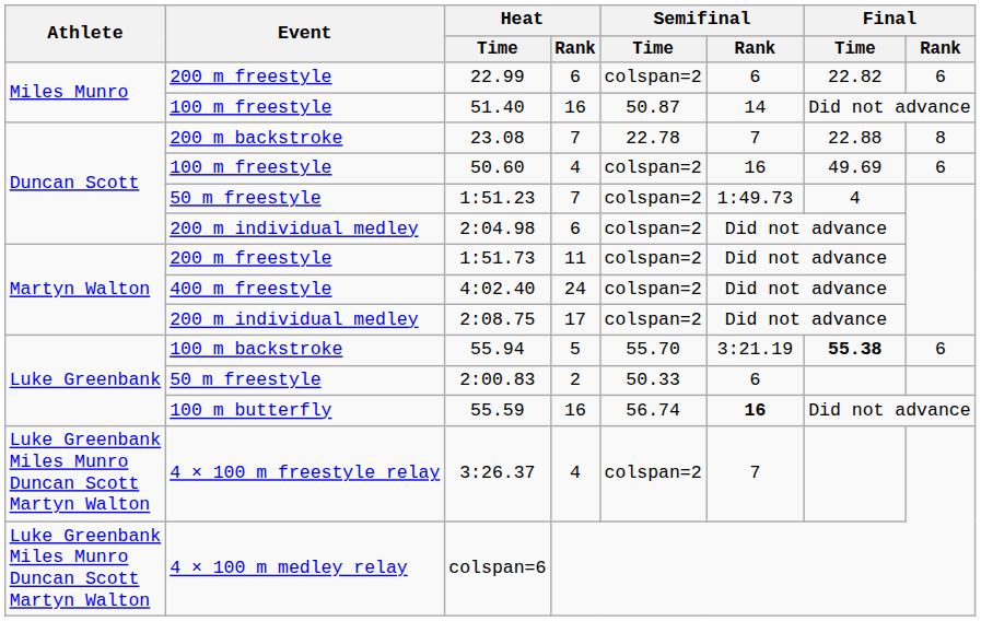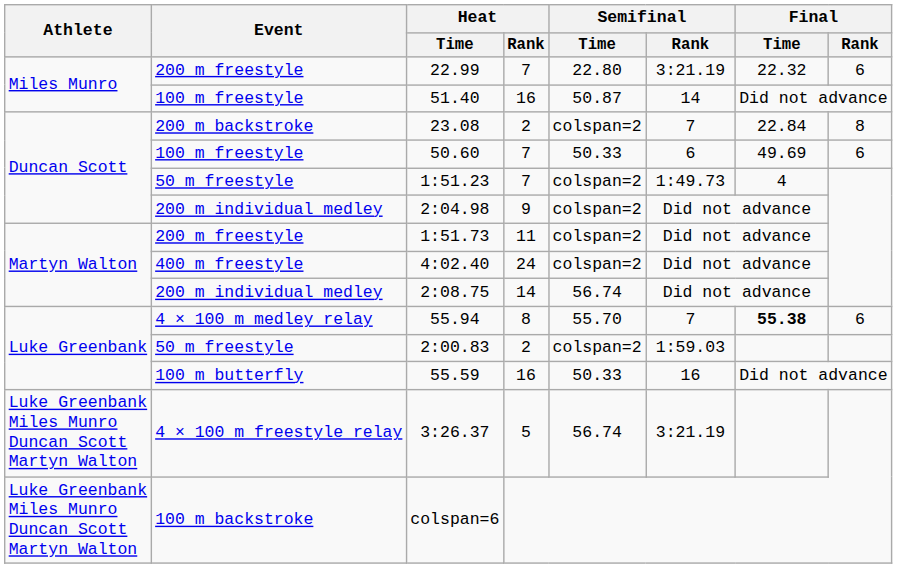22.99 | Heat / Rank: 6 -> 7
22.99 | Semifinal / Time: colspan=2 -> 22.80
22.99 | Semifinal / Rank: 6 -> 3:21.19
22.99 | Final / Time: 22.82 -> 22.32
23.08 | Heat / Rank: 7 -> 2
23.08 | Semifinal / Time: 22.78 -> colspan=2
23.08 | Final / Time: 22.88 -> 22.84
50.60 | Heat / Rank: 4 -> 7
50.60 | Semifinal / Time: colspan=2 -> 50.33
50.60 | Semifinal / Rank: 16 -> 6
2:04.98 | Heat / Rank: 6 -> 9
2:08.75 | Heat / Rank: 17 -> 14
2:08.75 | Semifinal / Time: colspan=2 -> 56.74
55.94 | Event: 100 m backstroke -> 4 × 100 m medley relay
55.94 | Heat / Rank: 5 -> 8
55.94 | Semifinal / Rank: 3:21.19 -> 7
2:00.83 | Semifinal / Time: 50.33 -> colspan=2
2:00.83 | Semifinal / Rank: 6 -> 1:59.03
55.59 | Semifinal / Time: 56.74 -> 50.33
55.59 | Semifinal / Rank: bold -> normal
3:26.37 | Heat / Rank: 4 -> 5
3:26.37 | Semifinal / Time: colspan=2 -> 56.74
3:26.37 | Semifinal / Rank: 7 -> 3:21.19
colspan=6 | Event: 4 × 100 m medley relay -> 100 m backstroke
